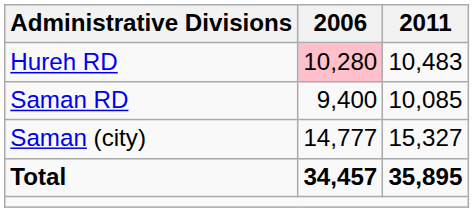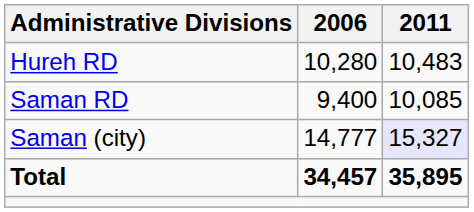Hureh RD | 2006: pink background -> no background
Saman (city) | 2011: no background -> lavender background
